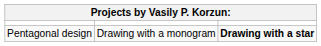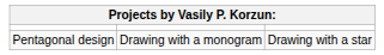Pentagonal design | column 3: bold -> normal
